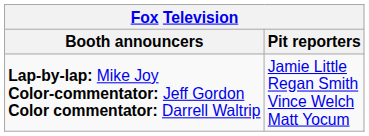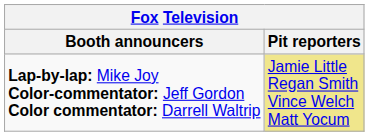row 3 | Pit reporters: no background -> khaki background
